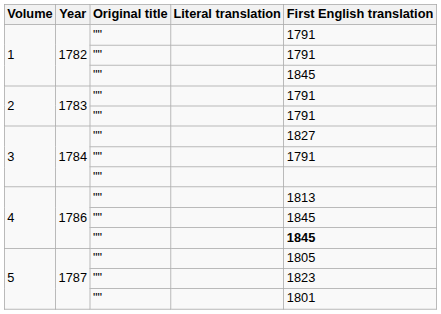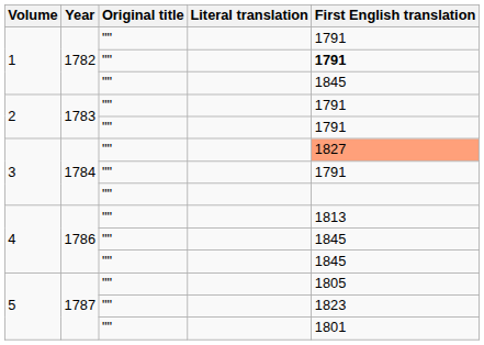row 3 | First English translation: normal -> bold
row 7 | First English translation: no background -> lightsalmon background
row 12 | First English translation: bold -> normal
